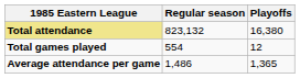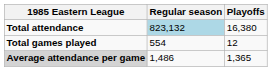row 2 | 1985 Eastern League: khaki background -> no background
row 2 | Regular season: no background -> lightblue background
row 4 | 1985 Eastern League: no background -> lightgrey background
